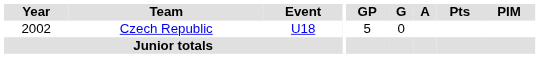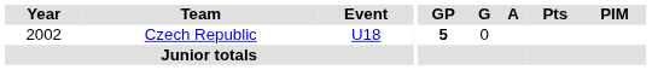Czech Republic | GP: normal -> bold
